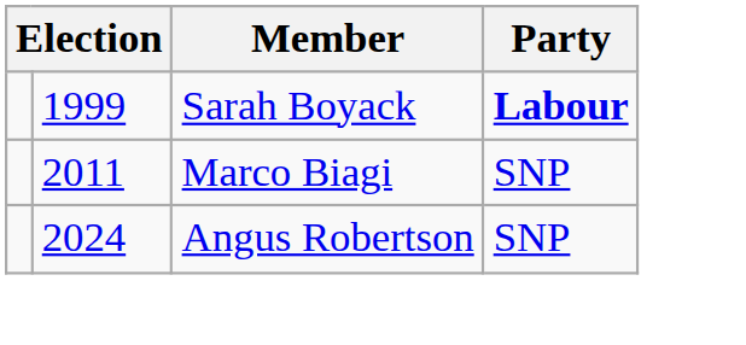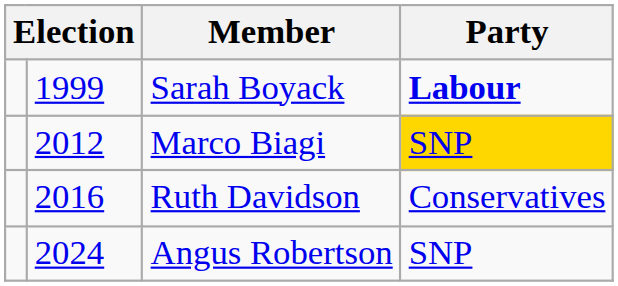Marco Biagi | column 2: 2011 -> 2012
Marco Biagi | Party: no background -> gold background
+ row: 2016 | Ruth Davidson | Conservatives
